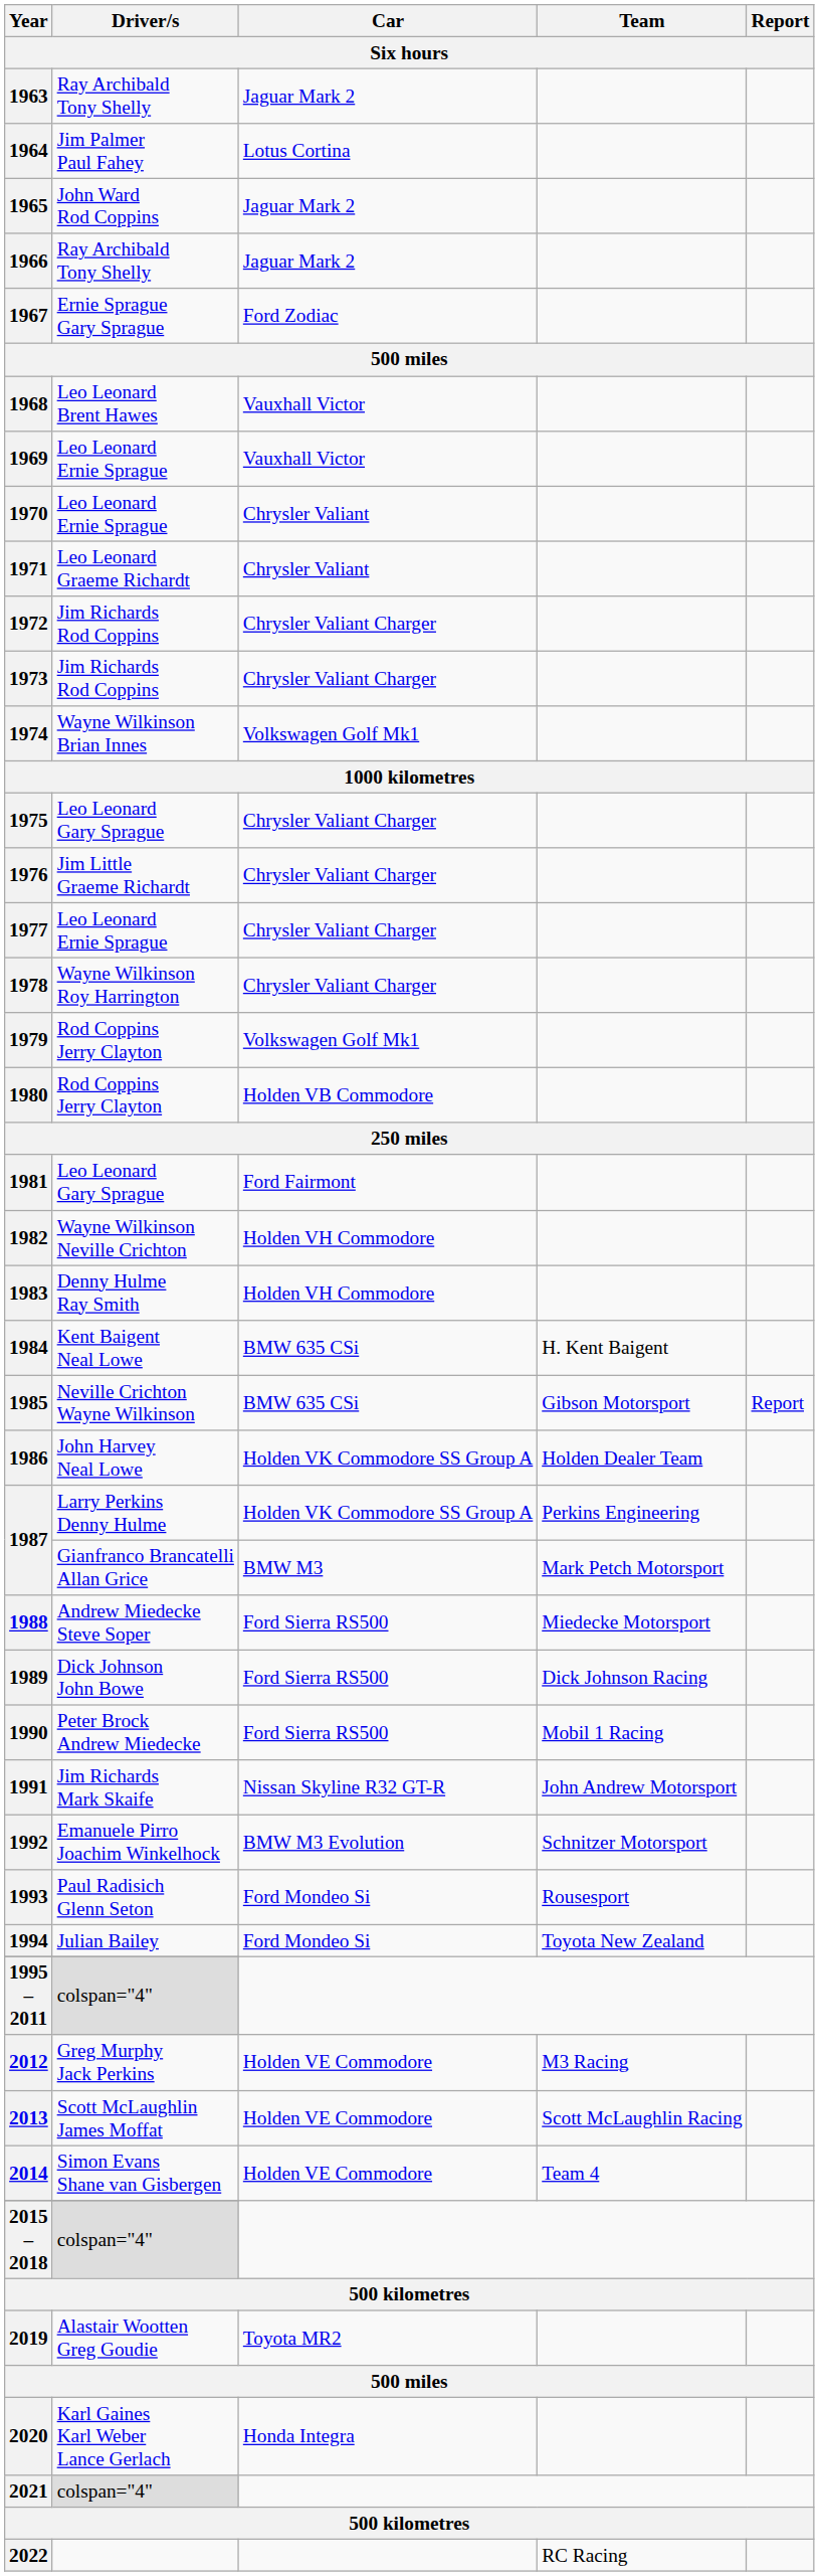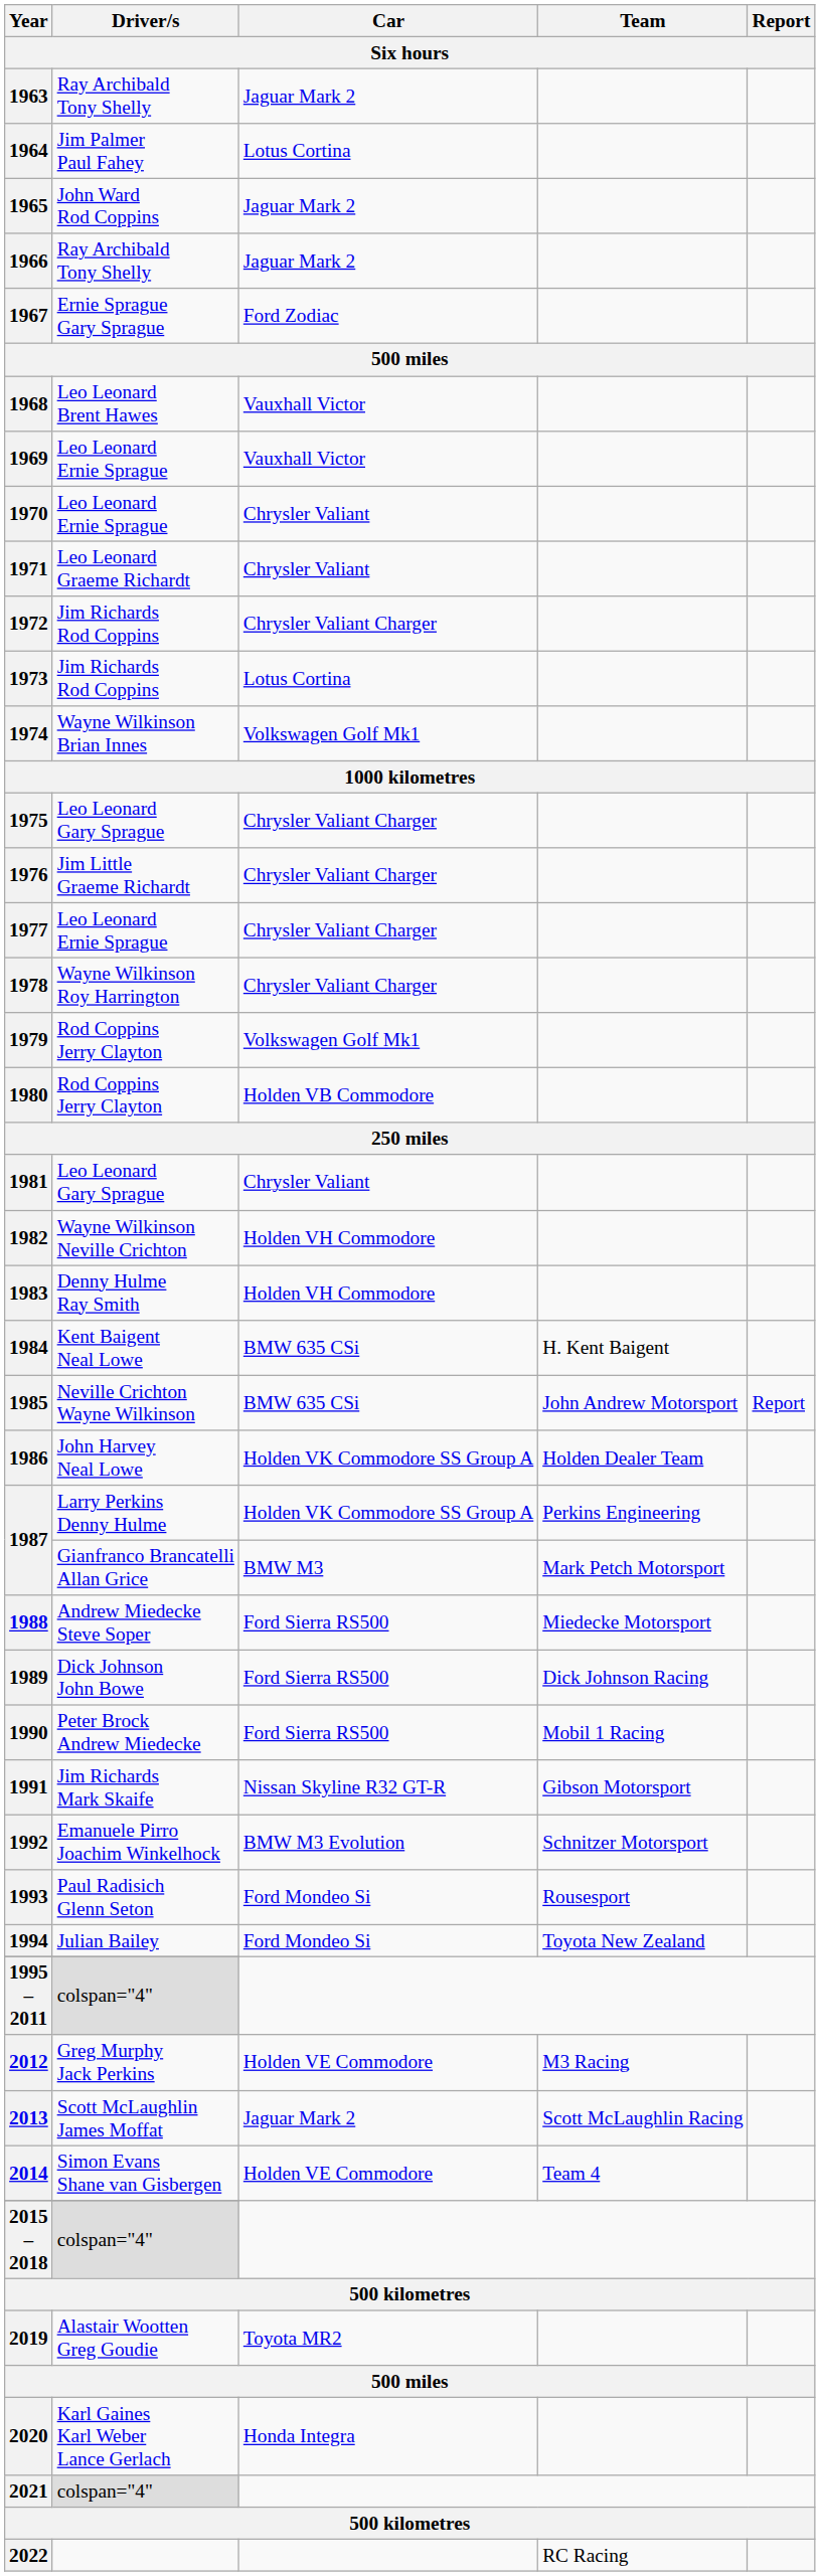1973 | Car: Chrysler Valiant Charger -> Lotus Cortina
1981 | Car: Ford Fairmont -> Chrysler Valiant
1985 | Team: Gibson Motorsport -> John Andrew Motorsport
1991 | Team: John Andrew Motorsport -> Gibson Motorsport
2013 | Car: Holden VE Commodore -> Jaguar Mark 2
